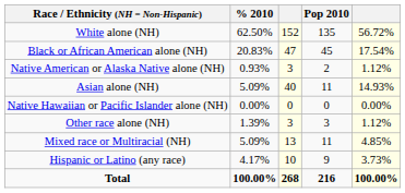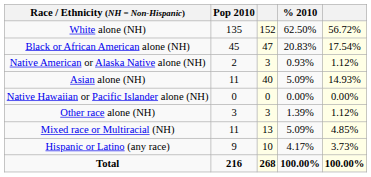columns swapped: Pop 2010 <-> % 2010
